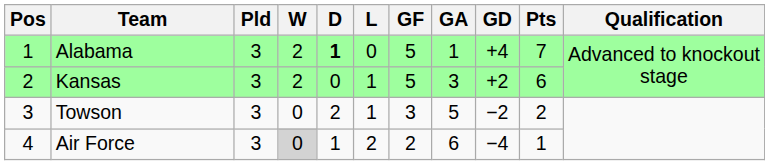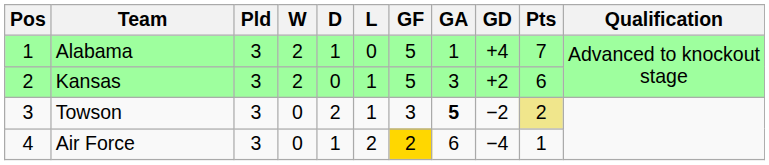Alabama | D: bold -> normal
Towson | GA: normal -> bold
Towson | Pts: no background -> khaki background
Air Force | W: lightgrey background -> no background
Air Force | GF: no background -> gold background
